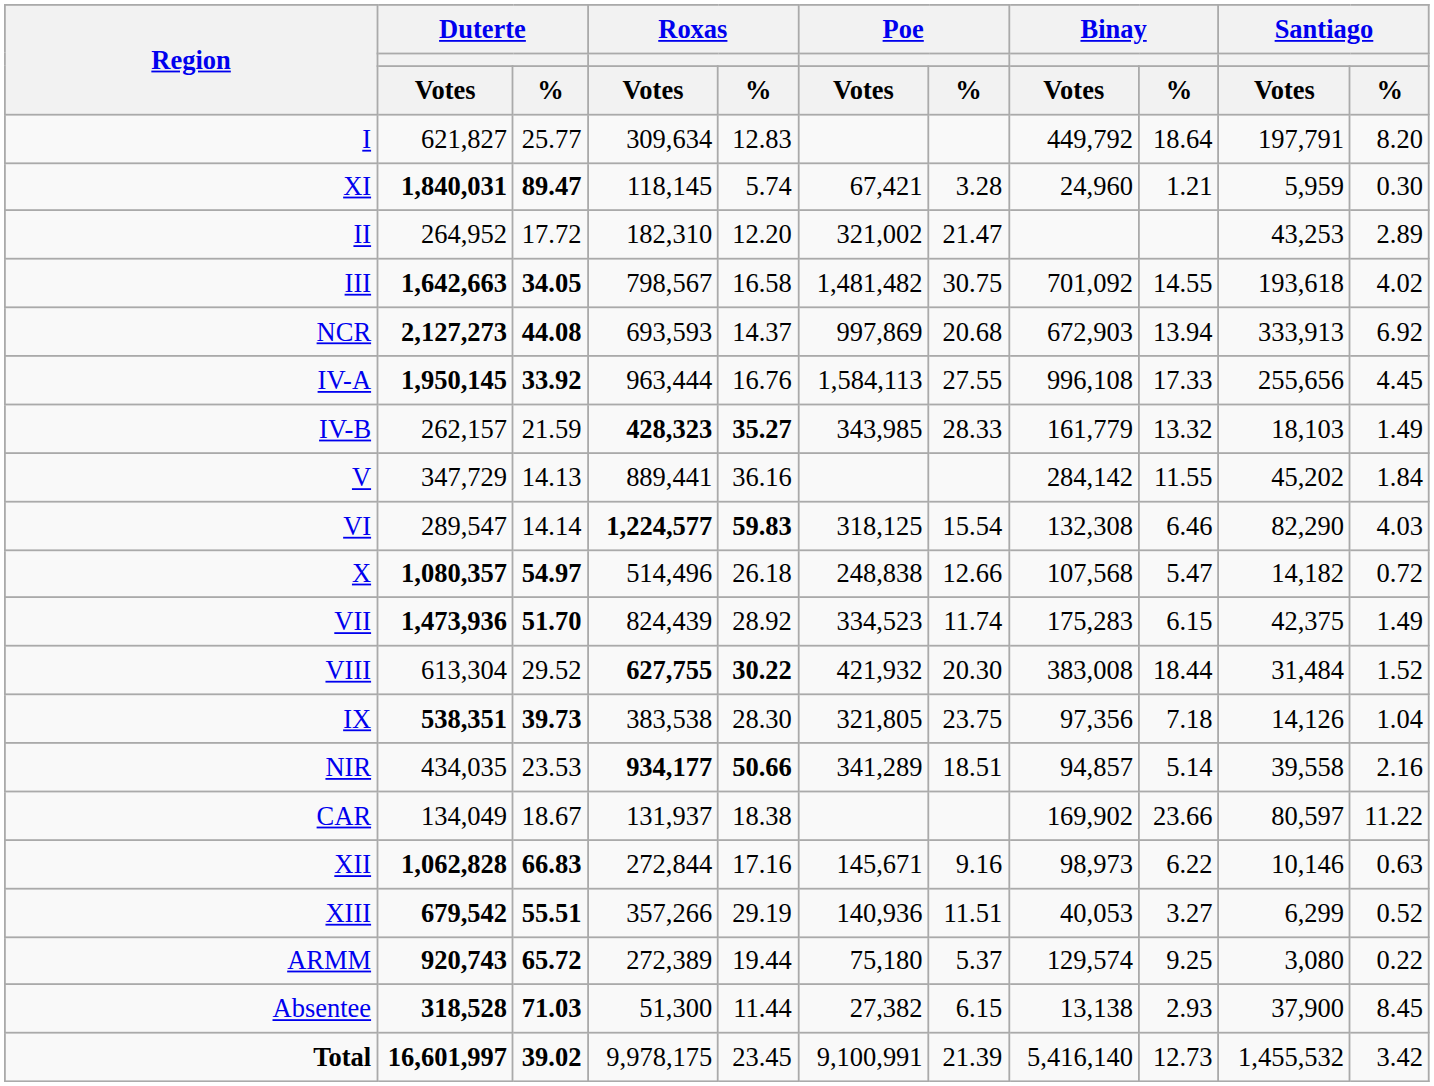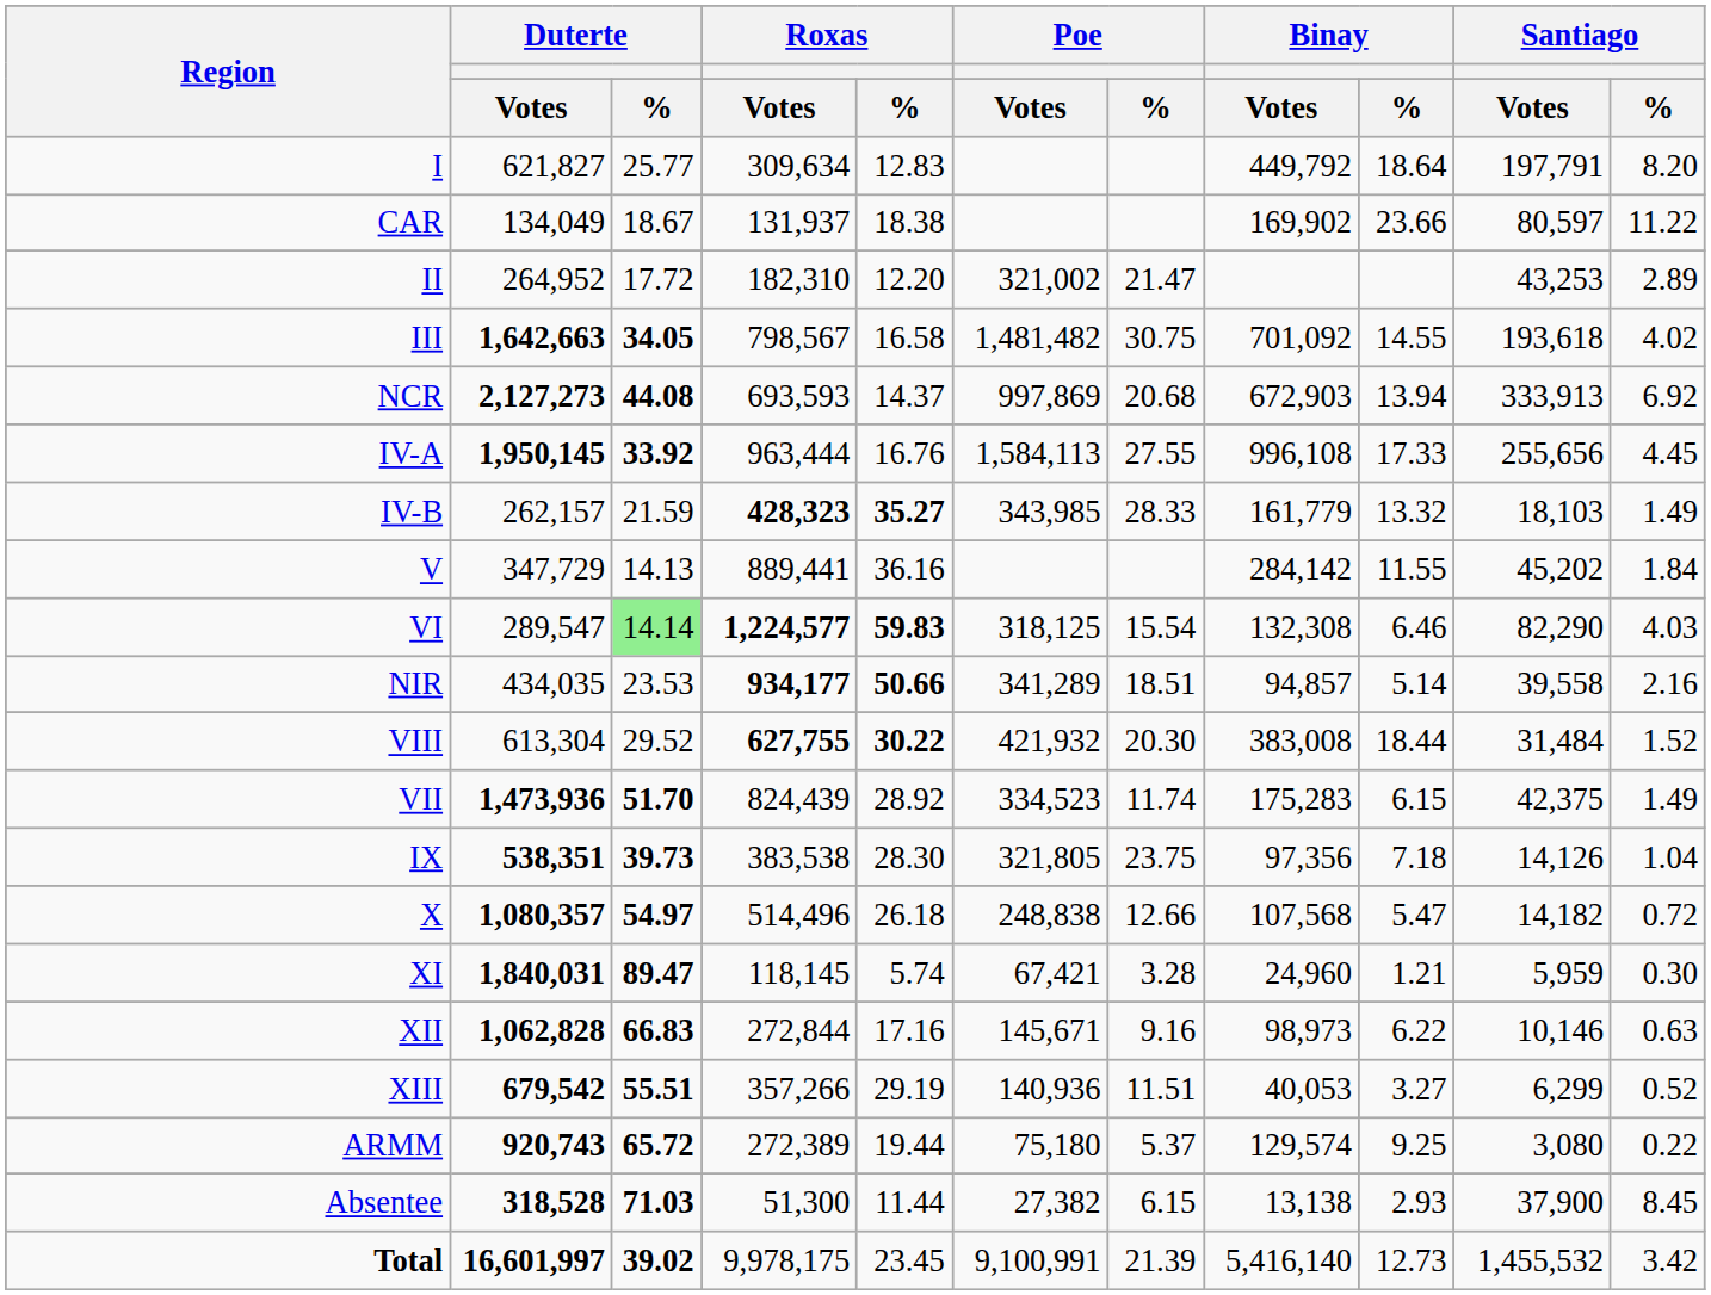rows swapped: CAR <-> XI
VI | Duterte / %: no background -> lightgreen background
rows swapped: NIR <-> X
rows swapped: VII <-> VIII
